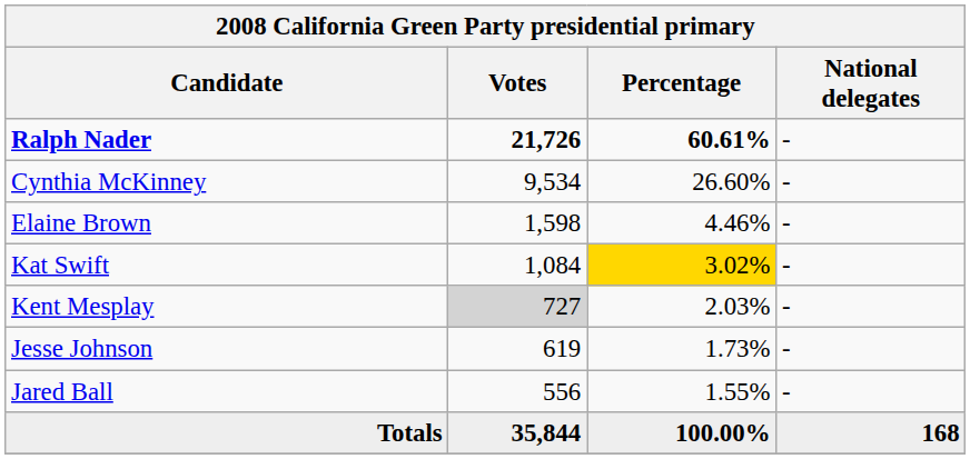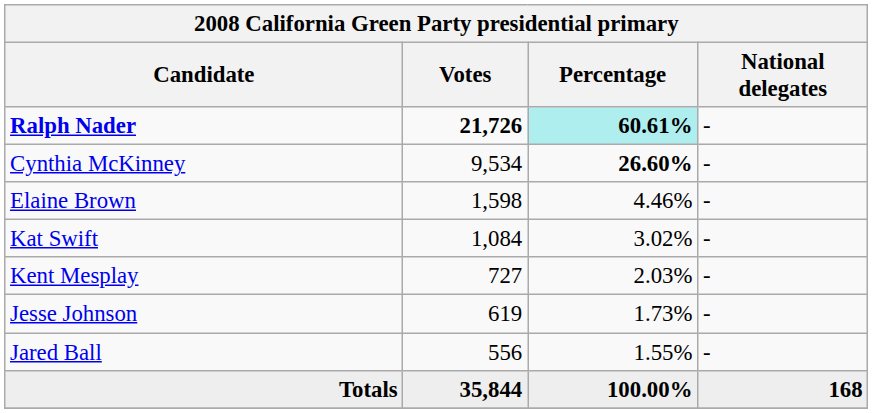Ralph Nader | Percentage: no background -> paleturquoise background
Cynthia McKinney | Percentage: normal -> bold
Kat Swift | Percentage: gold background -> no background
Kent Mesplay | Votes: lightgrey background -> no background
